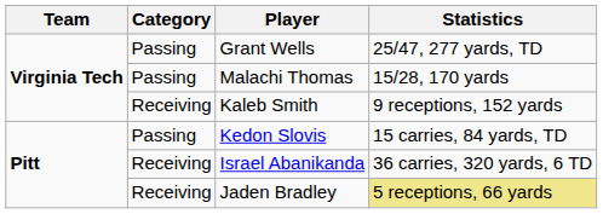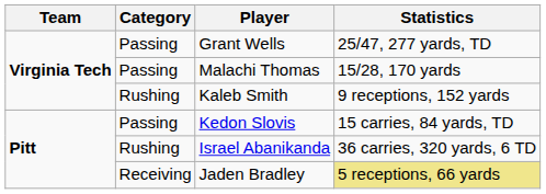Kaleb Smith | Category: Receiving -> Rushing
Israel Abanikanda | Category: Receiving -> Rushing
